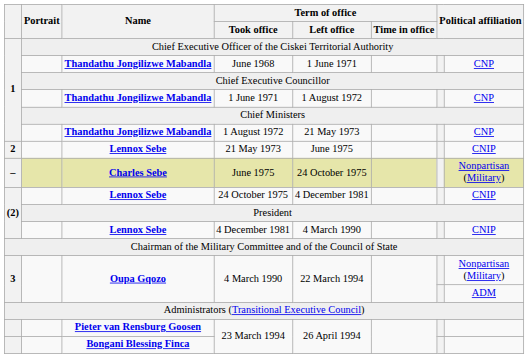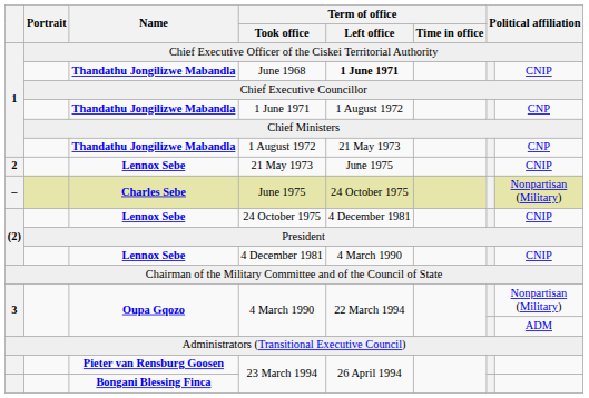June 1968 | Term of office / Left office: normal -> bold
June 1968 | column 8: CNP -> CNIP
